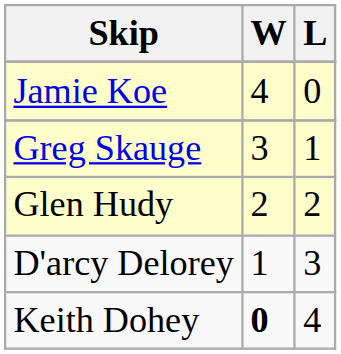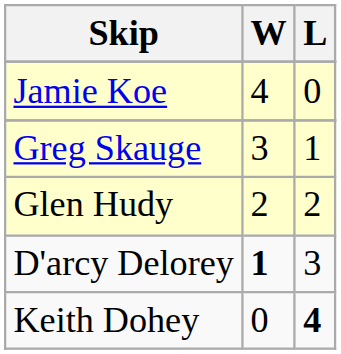D'arcy Delorey | W: normal -> bold
Keith Dohey | W: bold -> normal
Keith Dohey | L: normal -> bold
